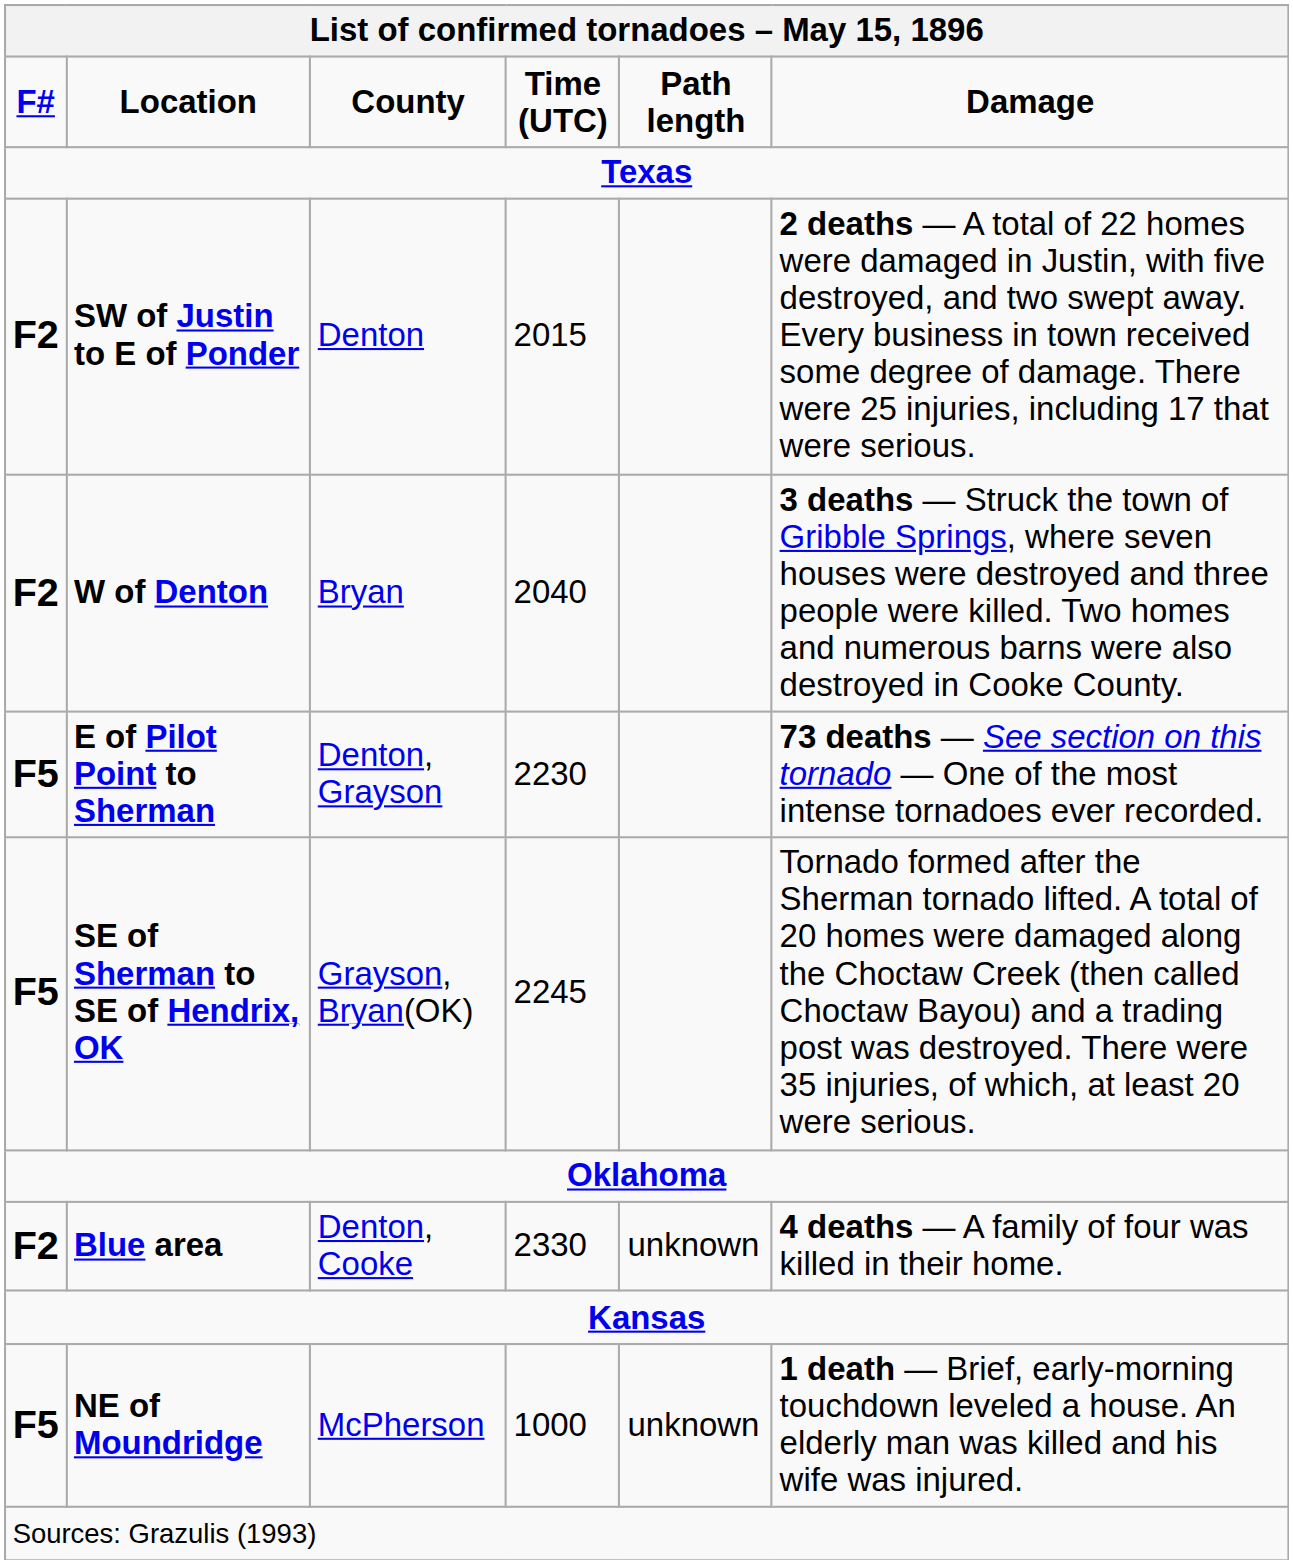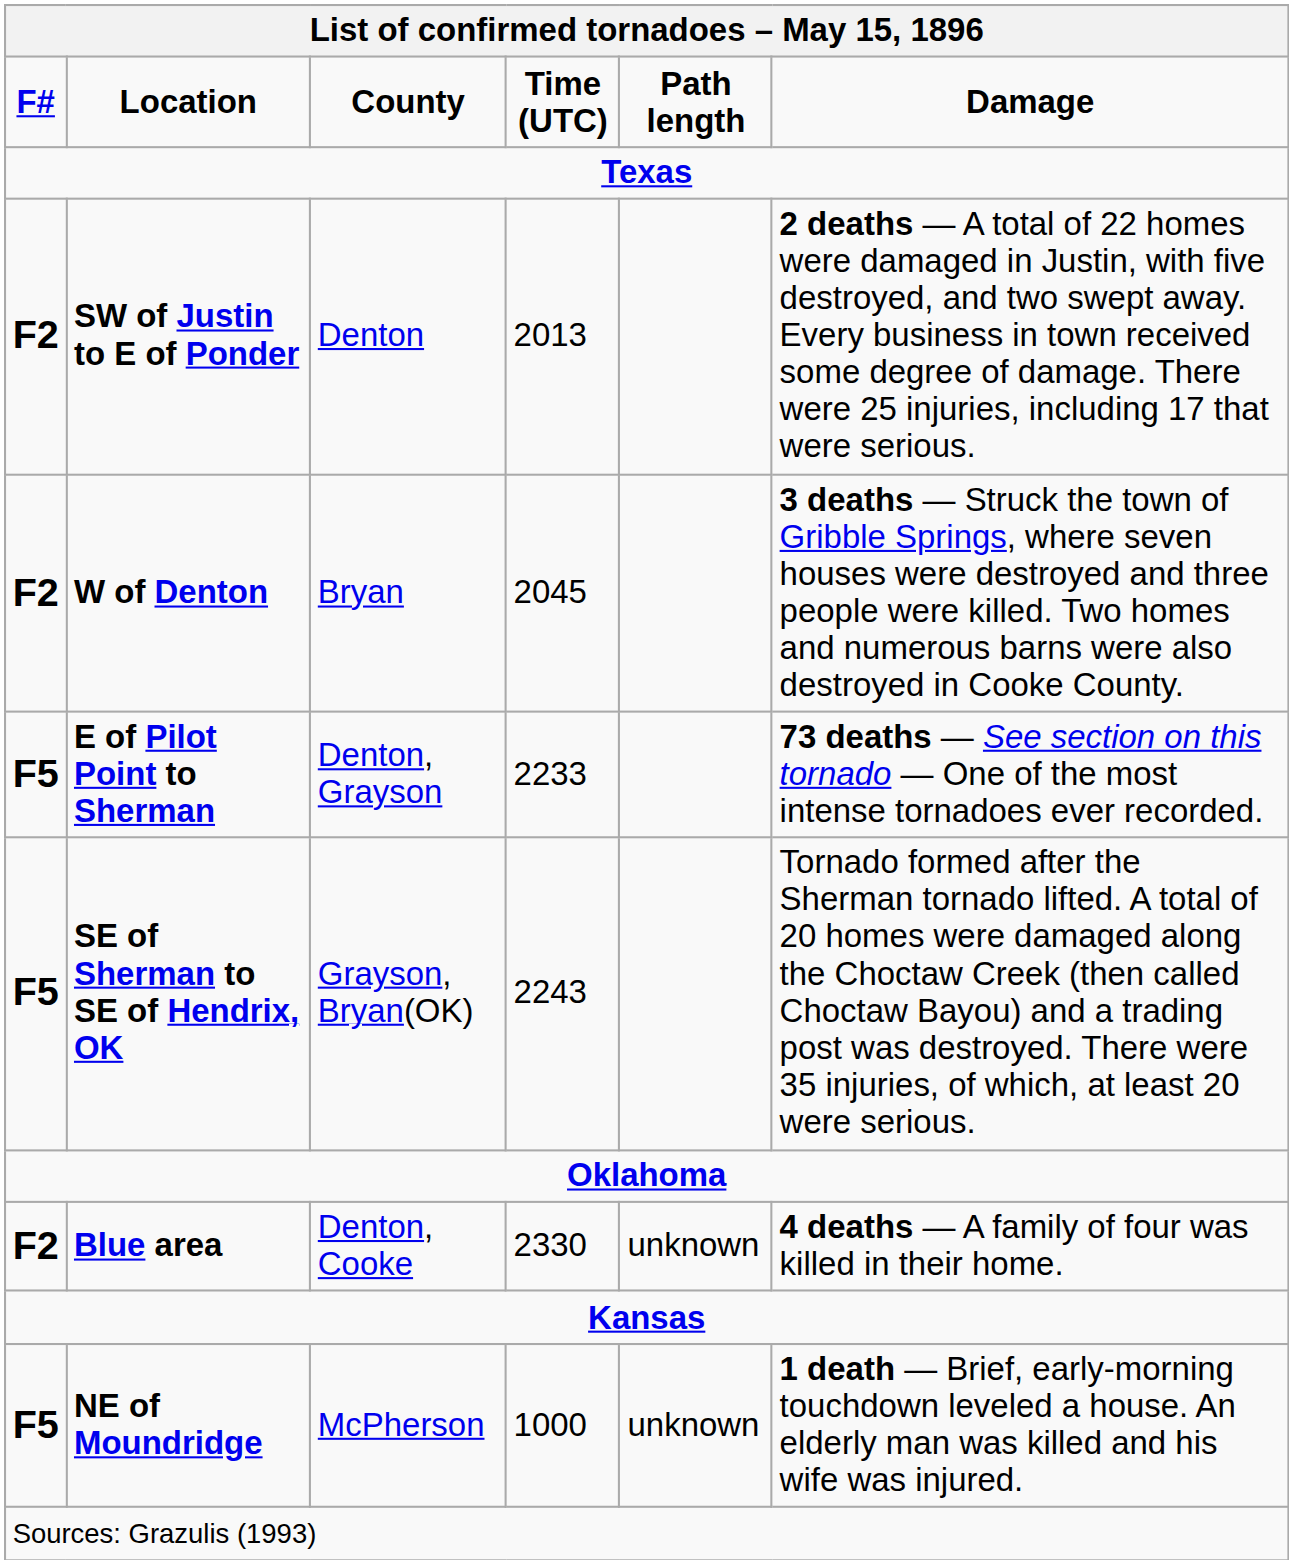SW of Justin to E of Ponder | List of confirmed tornadoes – May 15, 1896 / Time (UTC): 2015 -> 2013
W of Denton | List of confirmed tornadoes – May 15, 1896 / Time (UTC): 2040 -> 2045
E of Pilot Point to Sherman | List of confirmed tornadoes – May 15, 1896 / Time (UTC): 2230 -> 2233
SE of Sherman to SE of Hendrix, OK | List of confirmed tornadoes – May 15, 1896 / Time (UTC): 2245 -> 2243
